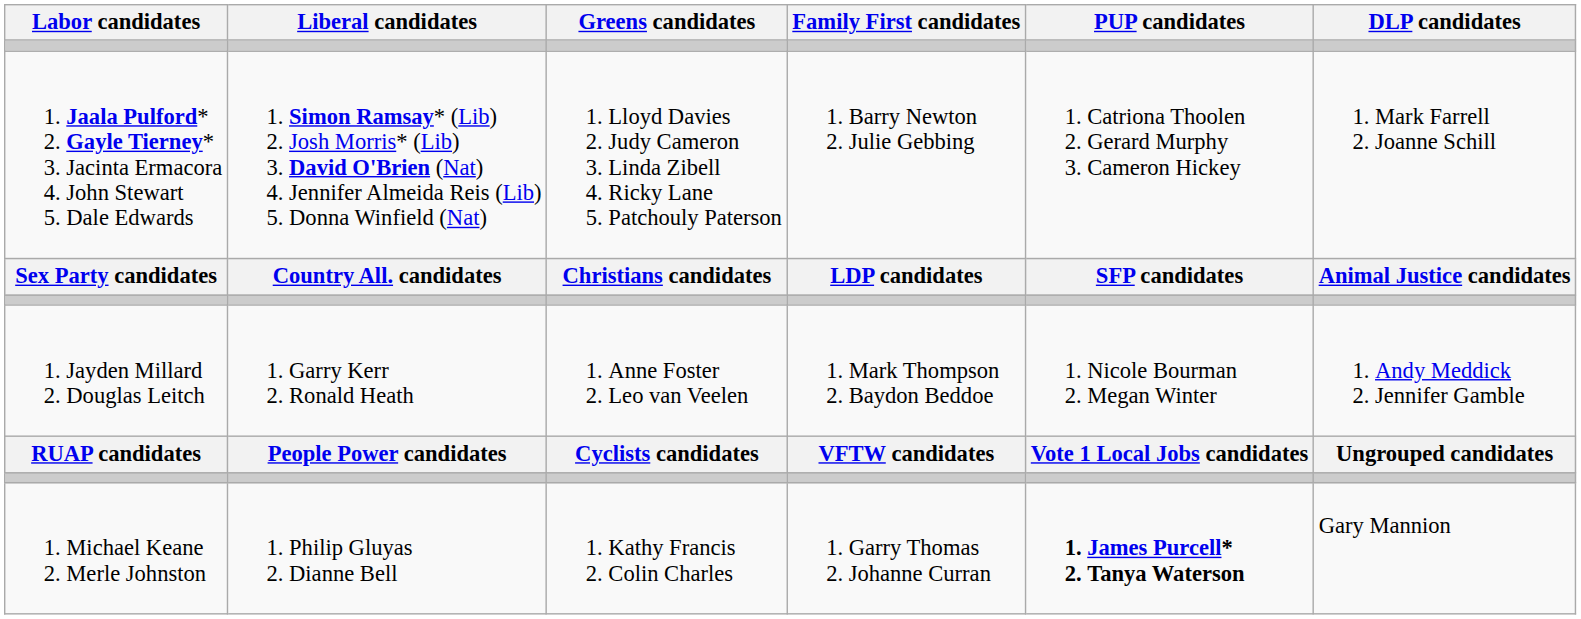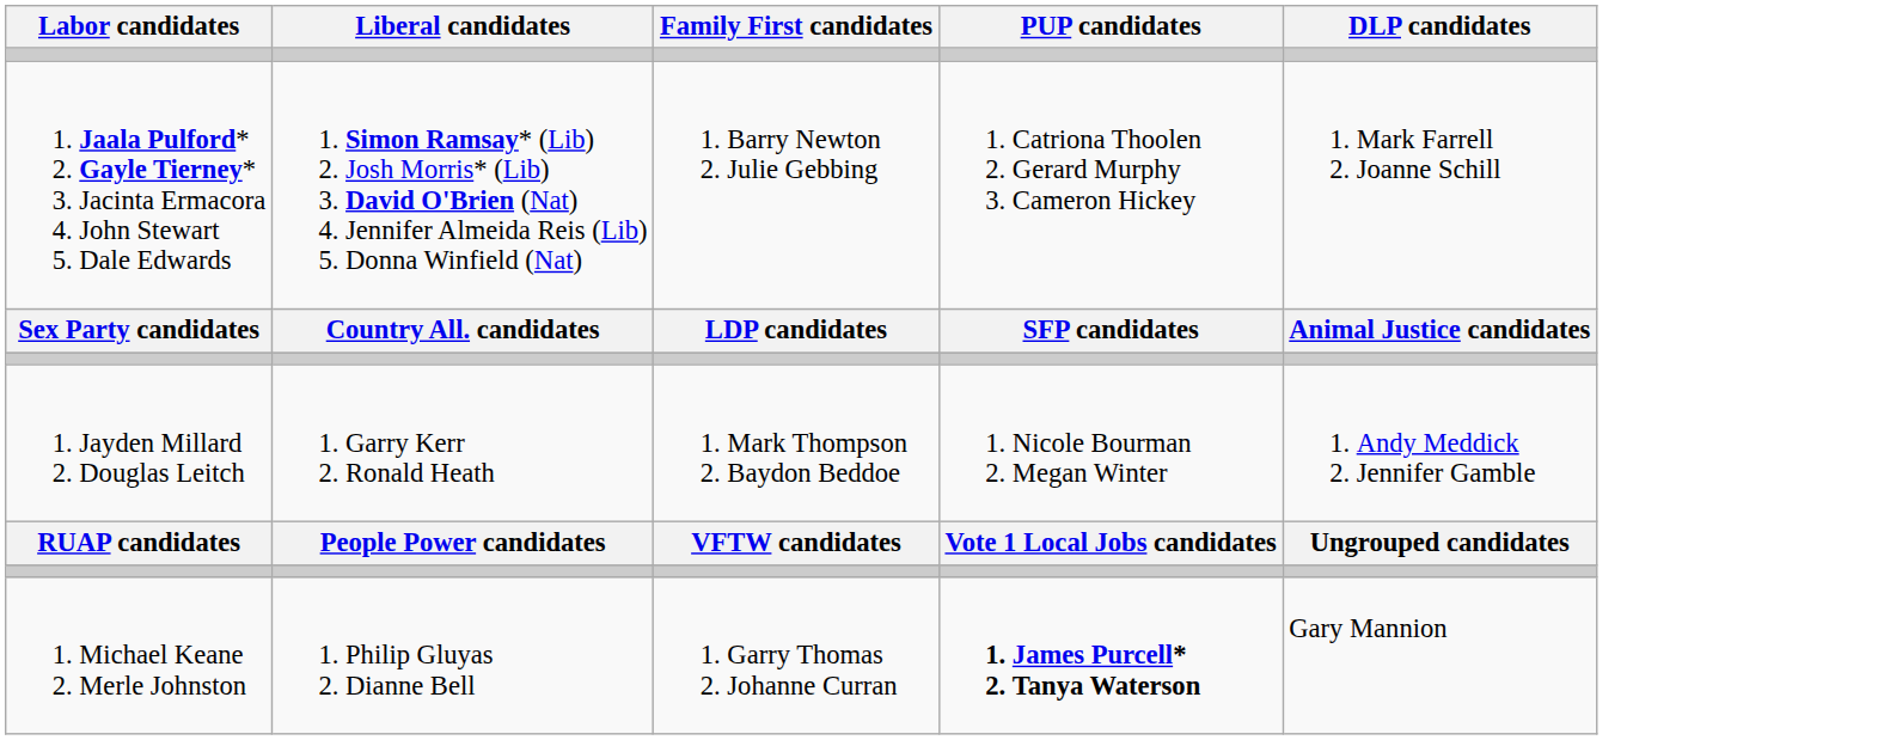- column: Greens candidates | Lloyd Davies Judy Cameron Linda Zibell Ricky Lane Patchouly Paterson | Christians candidates | Anne Foster Leo van Veelen | Cyclists candidates | Kathy Francis Colin Charles
